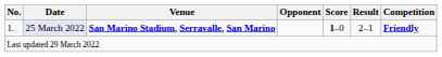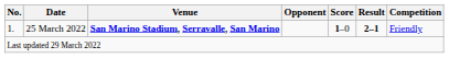1. | Date: lavender background -> no background
1. | Result: normal -> bold
1. | Competition: bold -> normal
